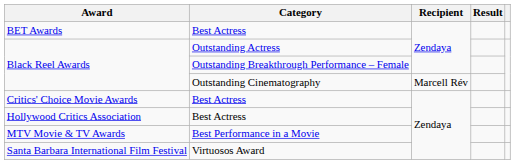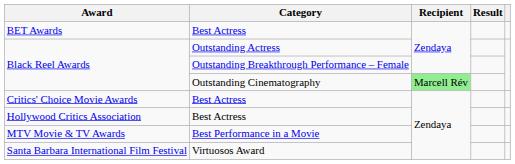Black Reel Awards / Outstanding Cinematography | Recipient: no background -> lightgreen background
